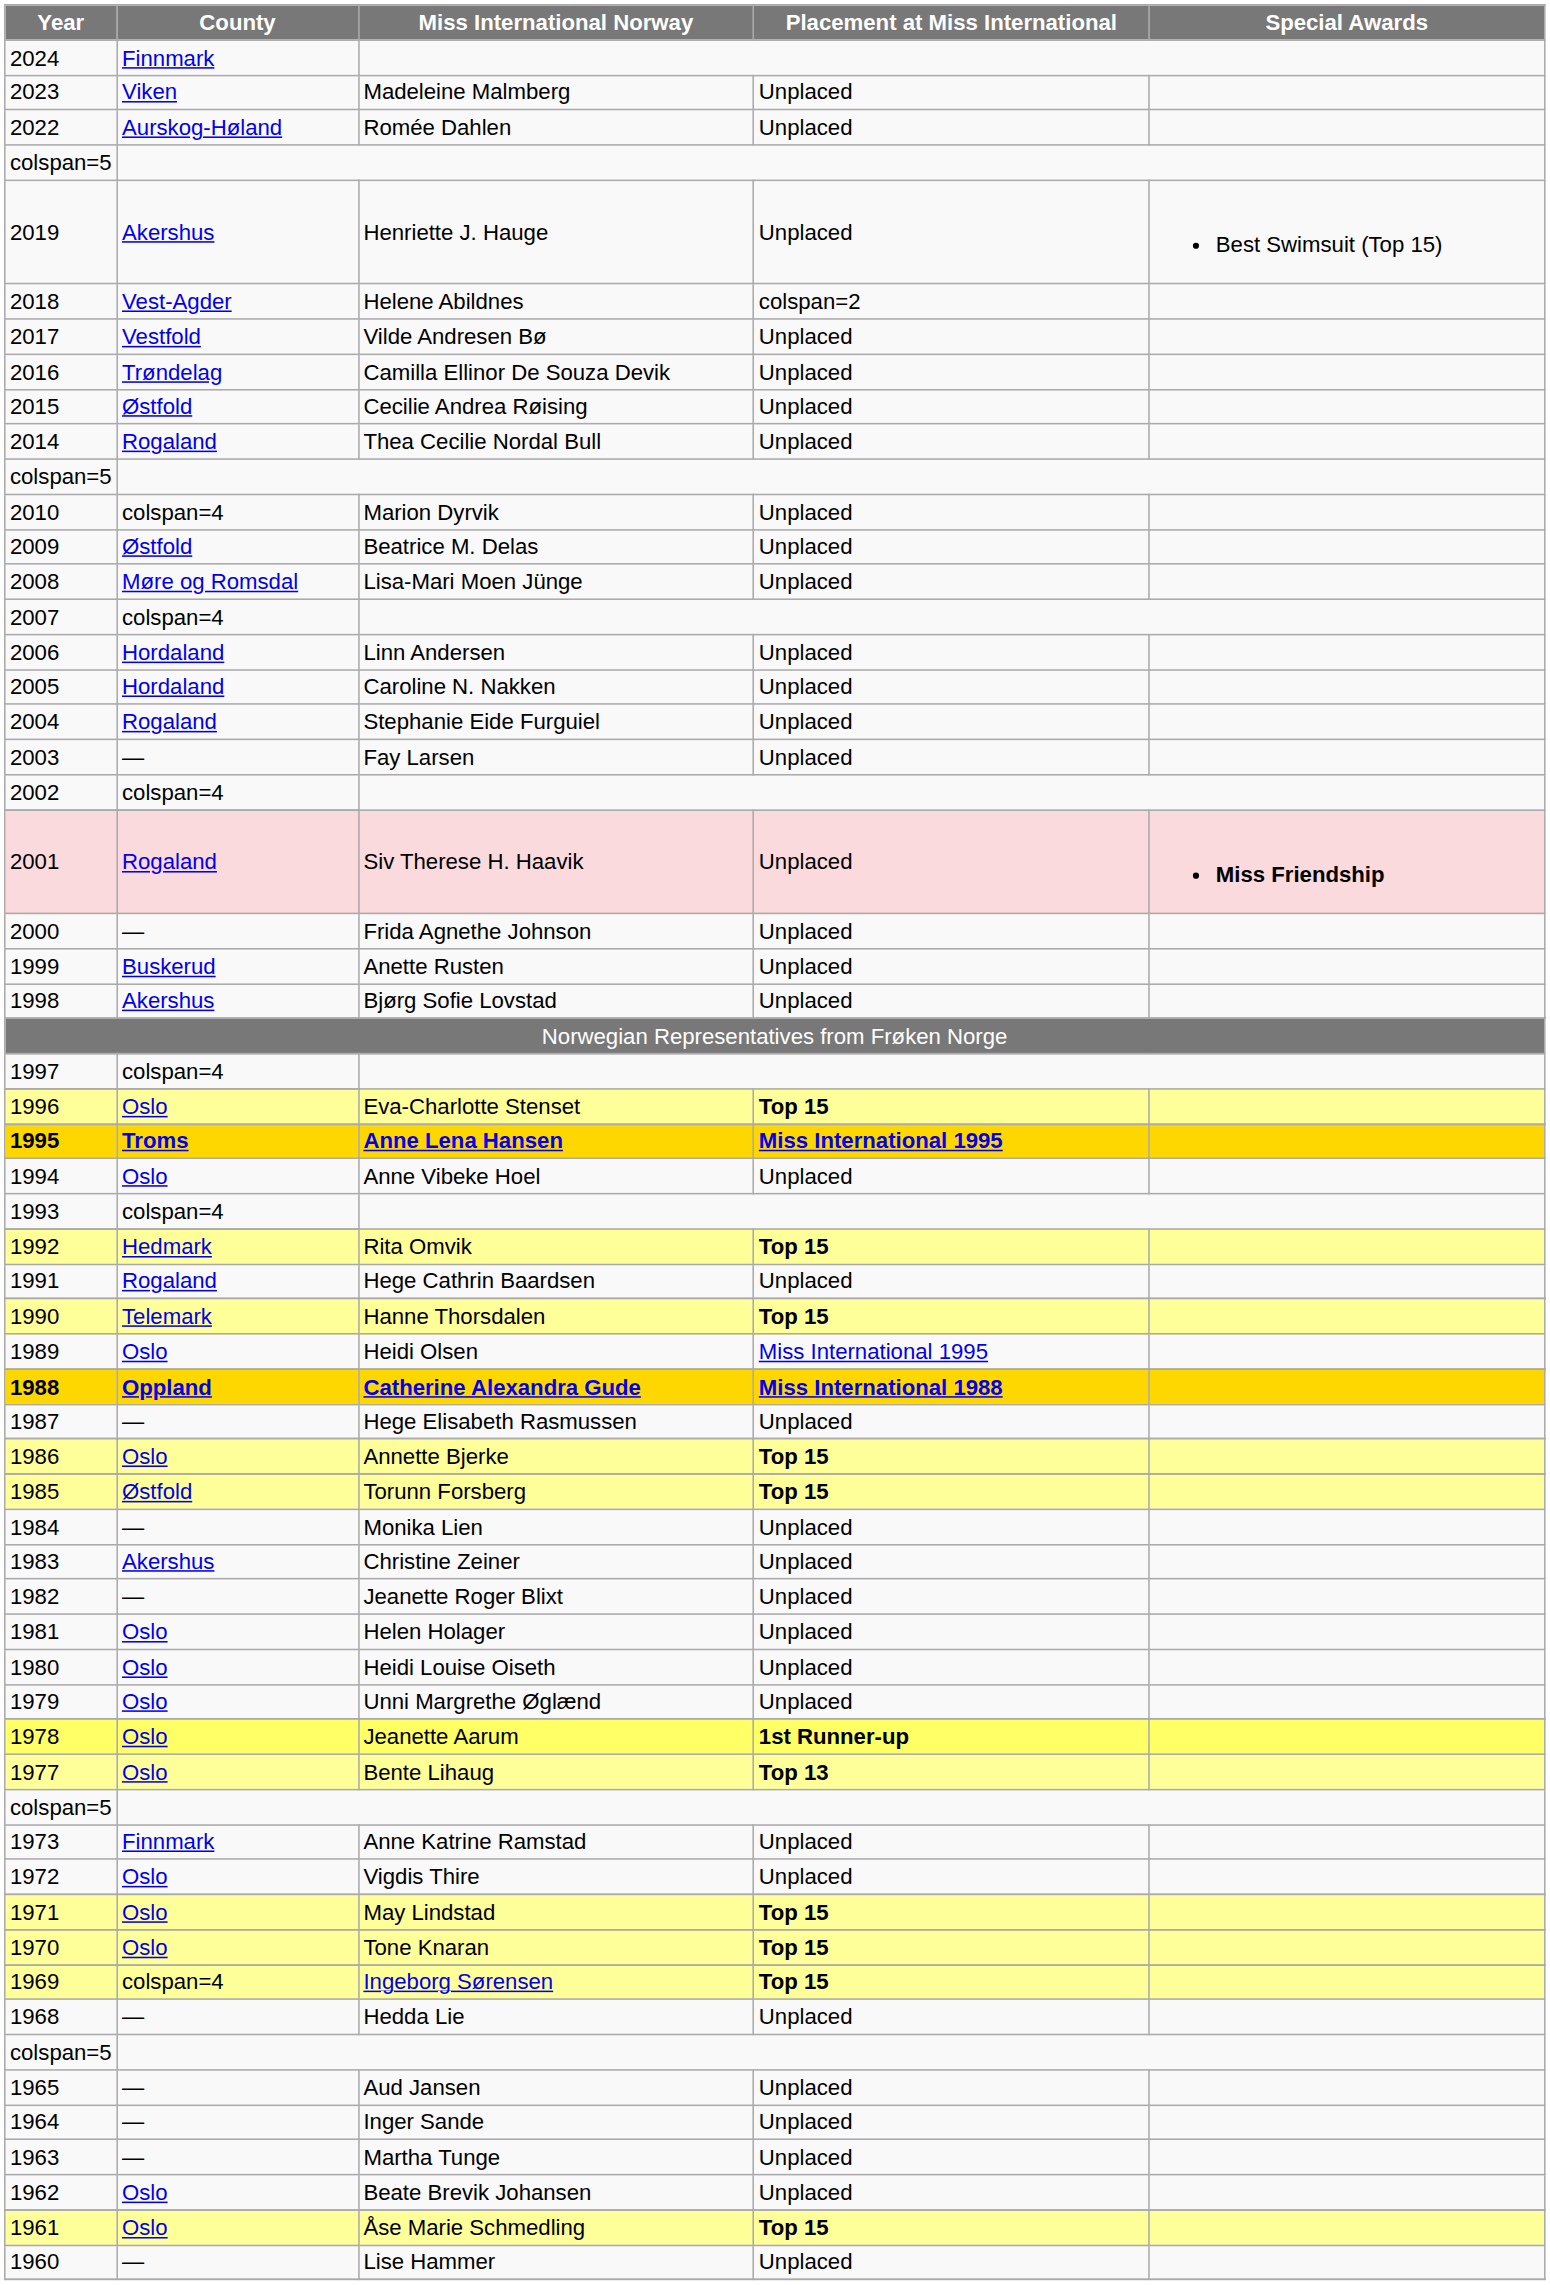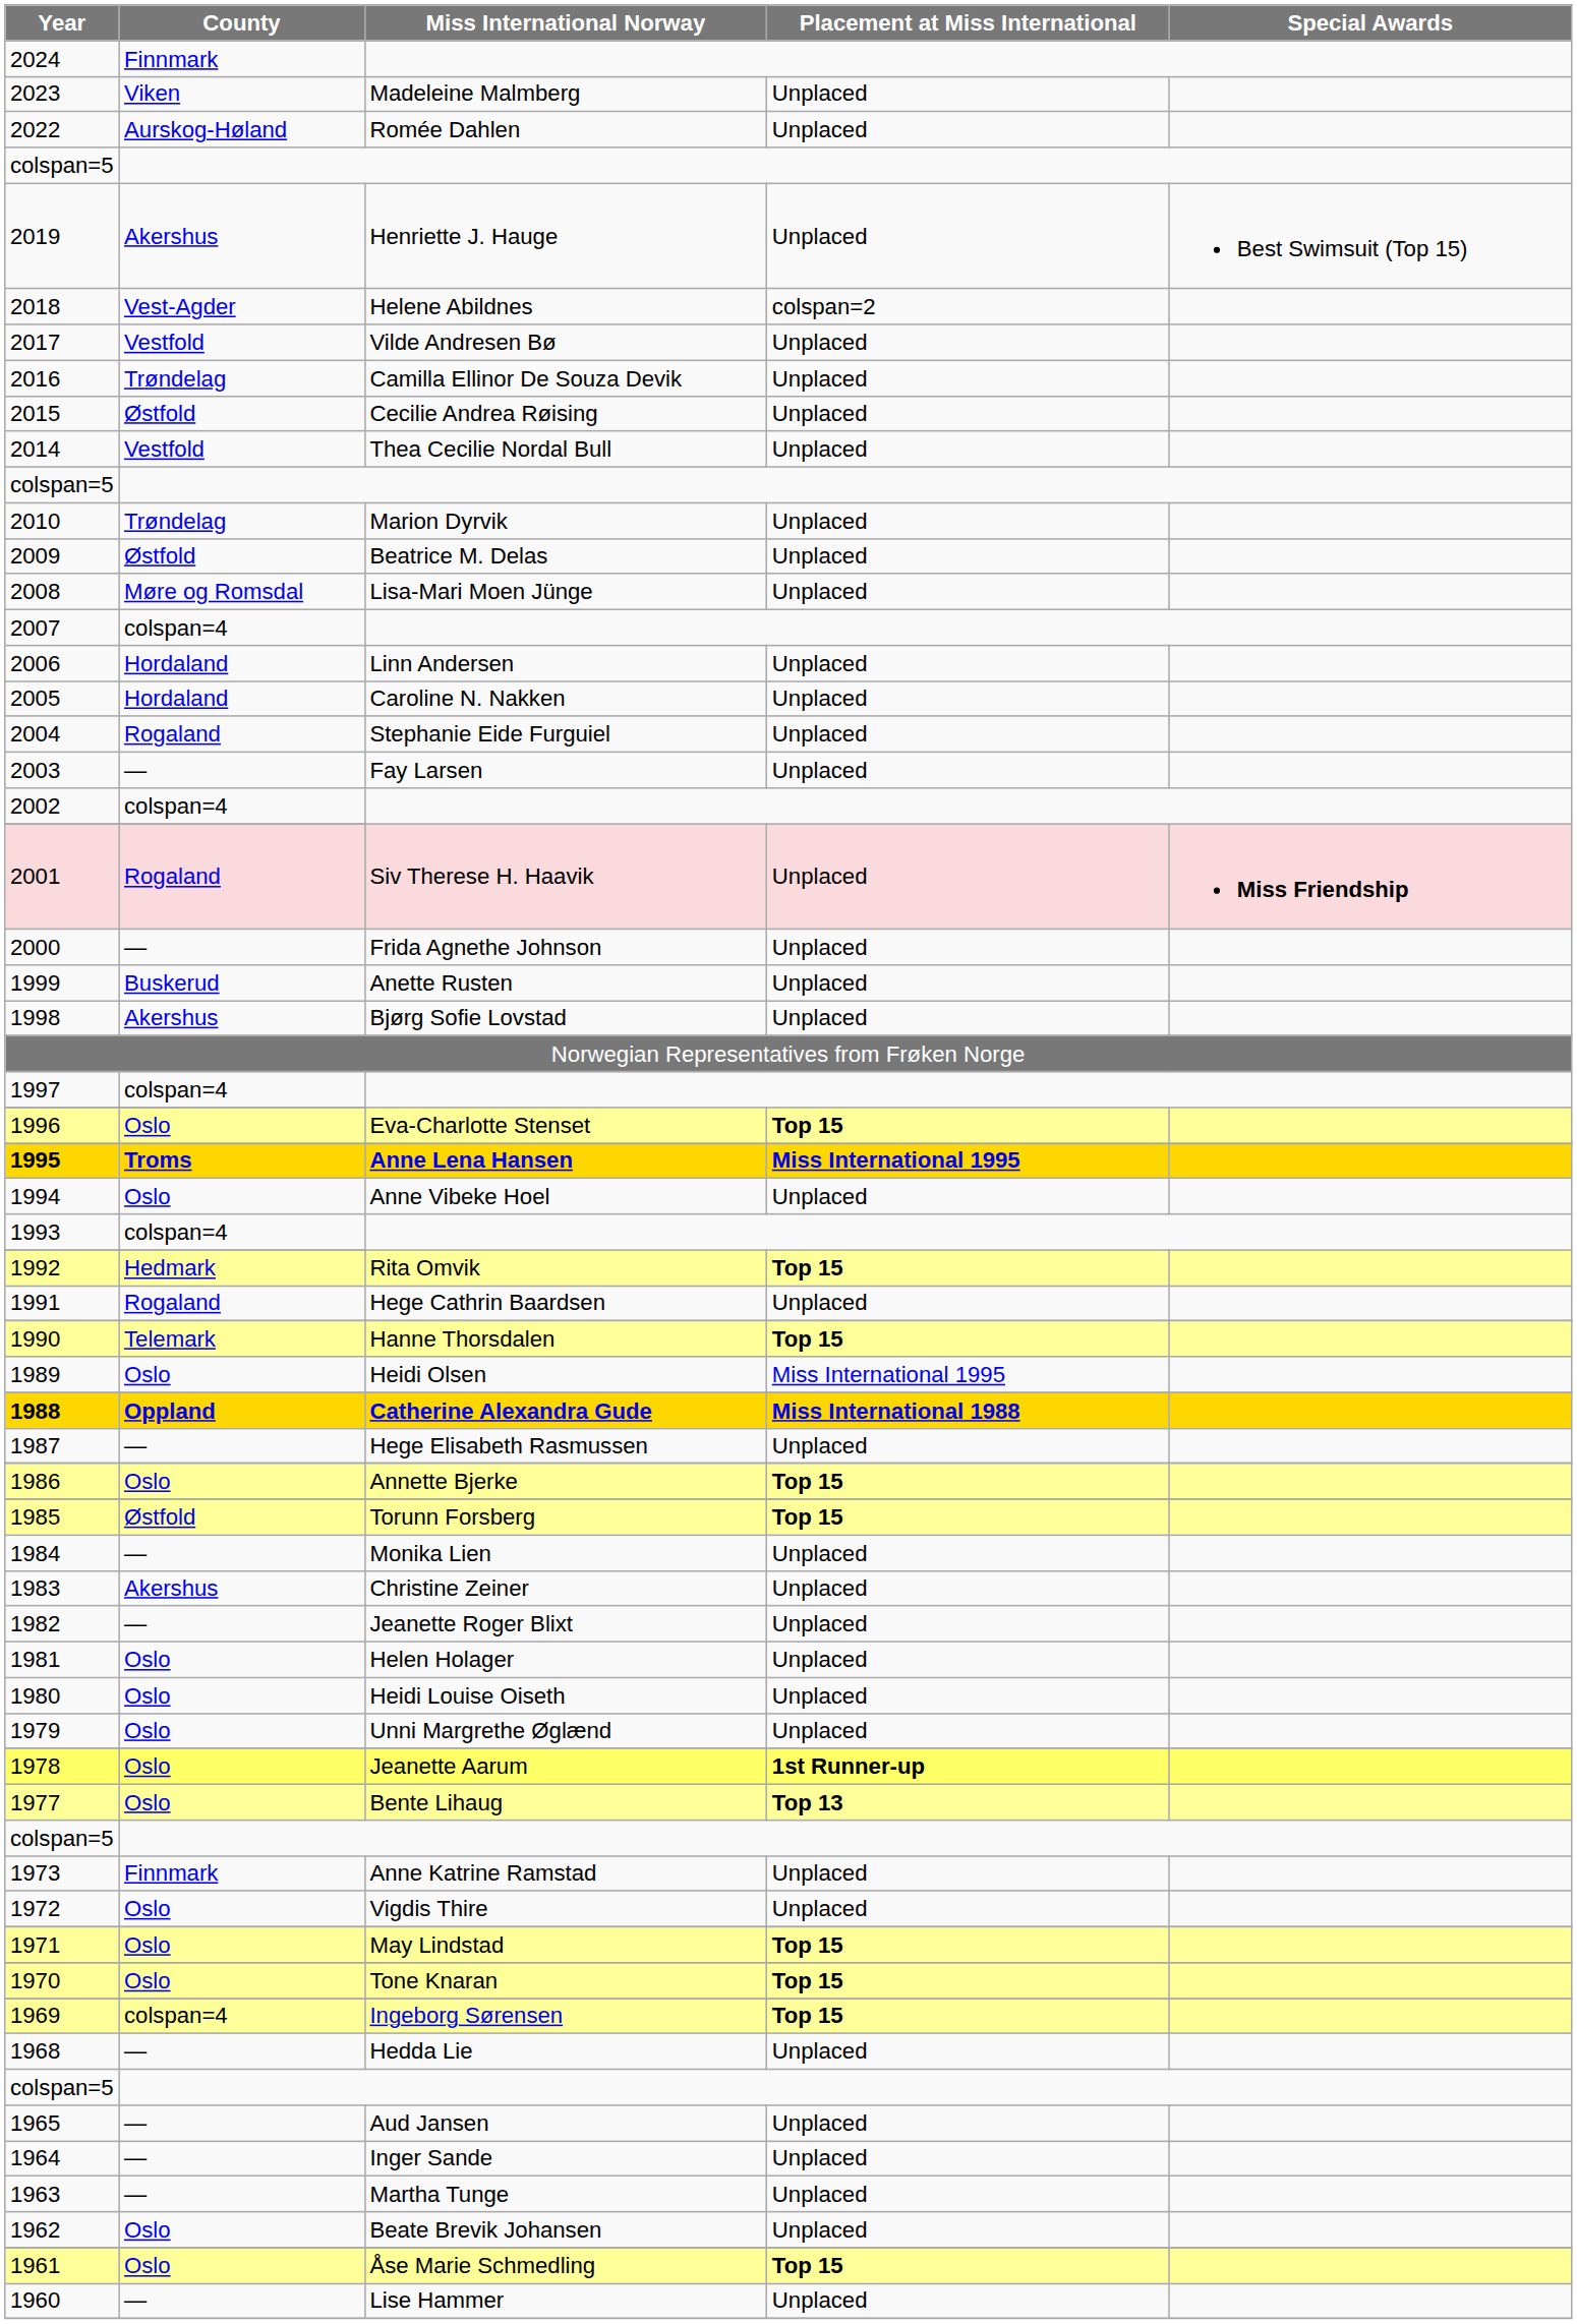2014 | County: Rogaland -> Vestfold
2010 | County: colspan=4 -> Trøndelag
